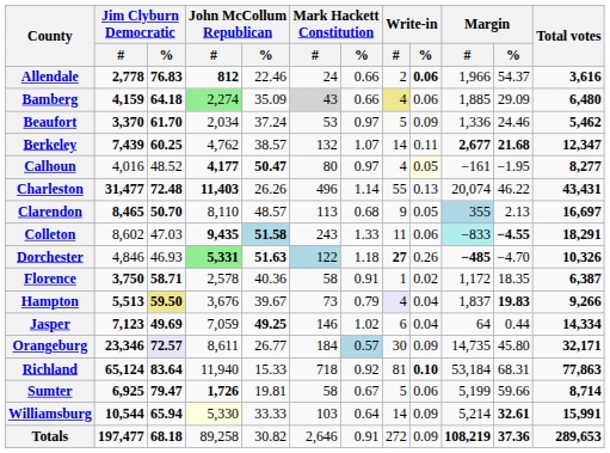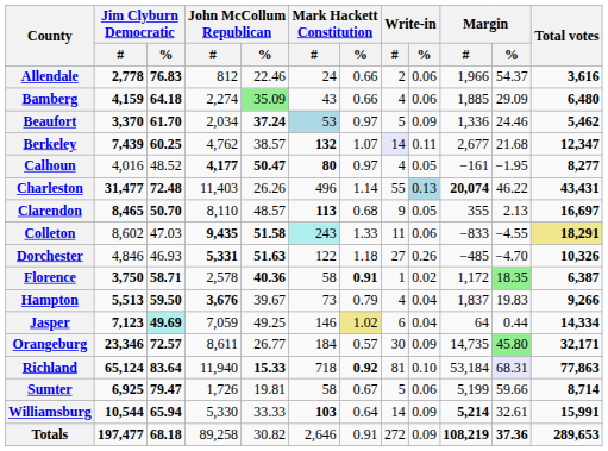Allendale | John McCollum Republican / #: bold -> normal
Allendale | Write-in / %: bold -> normal
Bamberg | John McCollum Republican / #: lightgreen background -> no background
Bamberg | John McCollum Republican / %: no background -> lightgreen background
Bamberg | Mark Hackett Constitution / #: lightgrey background -> no background
Bamberg | Write-in / #: khaki background -> no background
Beaufort | John McCollum Republican / %: normal -> bold
Beaufort | Mark Hackett Constitution / #: no background -> lightblue background
Berkeley | Mark Hackett Constitution / #: normal -> bold
Berkeley | Write-in / #: no background -> lavender background
Berkeley | Margin / #: bold -> normal
Berkeley | Margin / %: bold -> normal
Calhoun | Mark Hackett Constitution / #: normal -> bold
Calhoun | Write-in / %: lightyellow background -> no background
Charleston | John McCollum Republican / #: bold -> normal
Charleston | Write-in / %: no background -> lightblue background
Charleston | Margin / #: normal -> bold
Clarendon | Mark Hackett Constitution / #: normal -> bold
Clarendon | Margin / #: lightblue background -> no background
Colleton | John McCollum Republican / %: lightblue background -> no background
Colleton | Mark Hackett Constitution / #: no background -> paleturquoise background
Colleton | Margin / #: paleturquoise background -> no background
Colleton | Margin / %: bold -> normal
Colleton | Total votes: no background -> khaki background
Dorchester | John McCollum Republican / #: lightgreen background -> no background
Dorchester | Mark Hackett Constitution / #: lightblue background -> no background
Dorchester | Write-in / #: bold -> normal
Dorchester | Margin / #: bold -> normal
Florence | John McCollum Republican / %: normal -> bold
Florence | Mark Hackett Constitution / %: normal -> bold
Florence | Margin / %: no background -> lightgreen background
Hampton | Jim Clyburn Democratic / %: khaki background -> no background
Hampton | John McCollum Republican / #: normal -> bold
Hampton | Write-in / #: lavender background -> no background
Hampton | Margin / %: bold -> normal
Jasper | Jim Clyburn Democratic / %: no background -> paleturquoise background
Jasper | John McCollum Republican / %: bold -> normal
Jasper | Mark Hackett Constitution / %: no background -> khaki background
Orangeburg | Jim Clyburn Democratic / %: lavender background -> no background
Orangeburg | Mark Hackett Constitution / %: lightblue background -> no background
Orangeburg | Margin / %: no background -> lightgreen background
Richland | John McCollum Republican / %: normal -> bold
Richland | Mark Hackett Constitution / %: normal -> bold
Richland | Write-in / %: bold -> normal
Richland | Margin / %: no background -> lavender background
Sumter | John McCollum Republican / #: bold -> normal
Williamsburg | John McCollum Republican / #: lightyellow background -> no background
Williamsburg | Mark Hackett Constitution / #: normal -> bold
Williamsburg | Margin / #: normal -> bold
Williamsburg | Margin / %: bold -> normal
